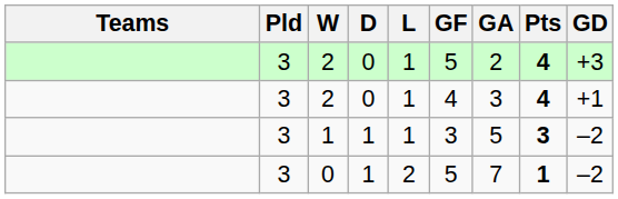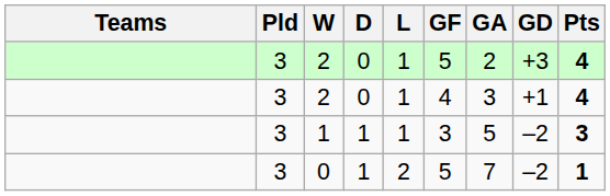columns swapped: GD <-> Pts
